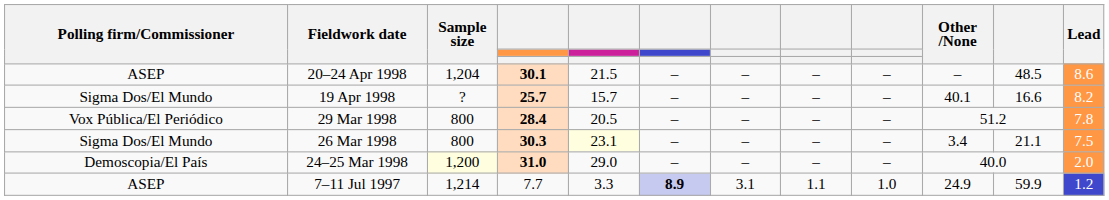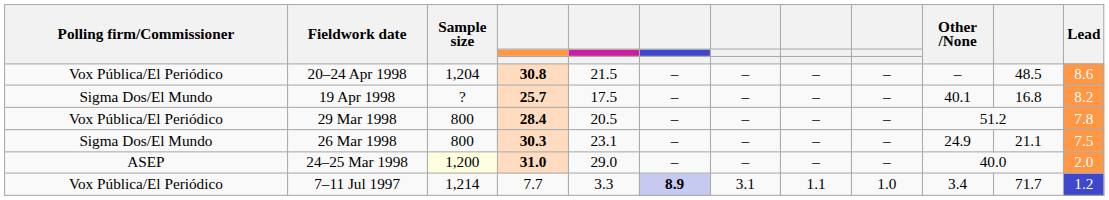20–24 Apr 1998 | Polling firm/Commissioner: ASEP -> Vox Pública/El Periódico
20–24 Apr 1998 | column 4: 30.1 -> 30.8
19 Apr 1998 | column 5: 15.7 -> 17.5
19 Apr 1998 | column 11: 16.6 -> 16.8
26 Mar 1998 | column 5: lightyellow background -> no background
26 Mar 1998 | Other /None: 3.4 -> 24.9
24–25 Mar 1998 | Polling firm/Commissioner: Demoscopia/El País -> ASEP
7–11 Jul 1997 | Polling firm/Commissioner: ASEP -> Vox Pública/El Periódico
7–11 Jul 1997 | Other /None: 24.9 -> 3.4
7–11 Jul 1997 | column 11: 59.9 -> 71.7
